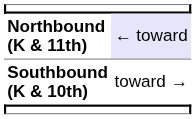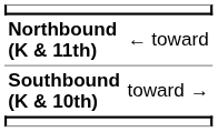row 1 | column 2: lavender background -> no background
